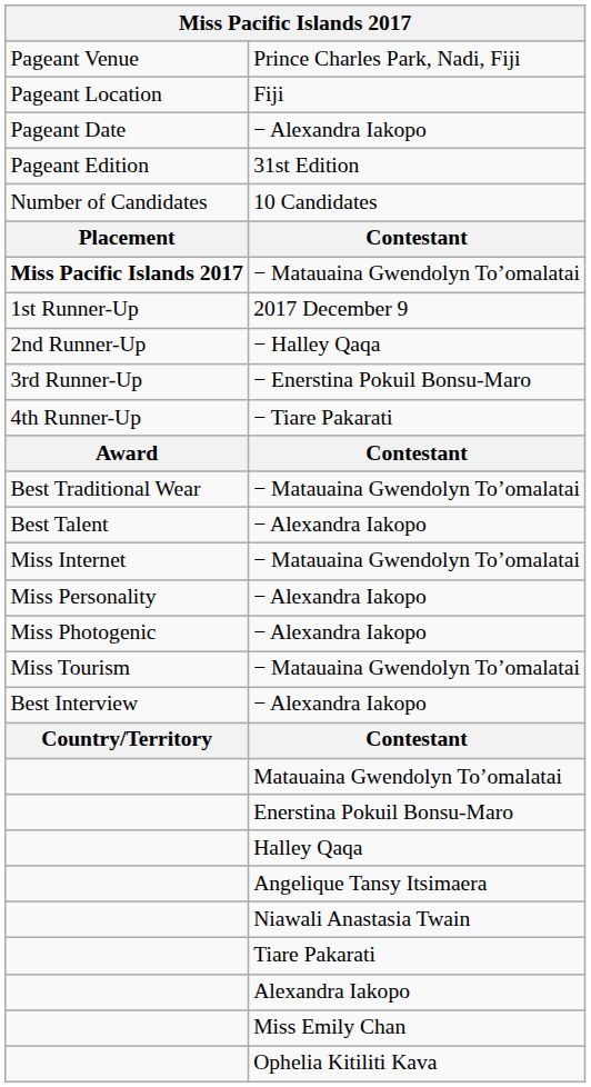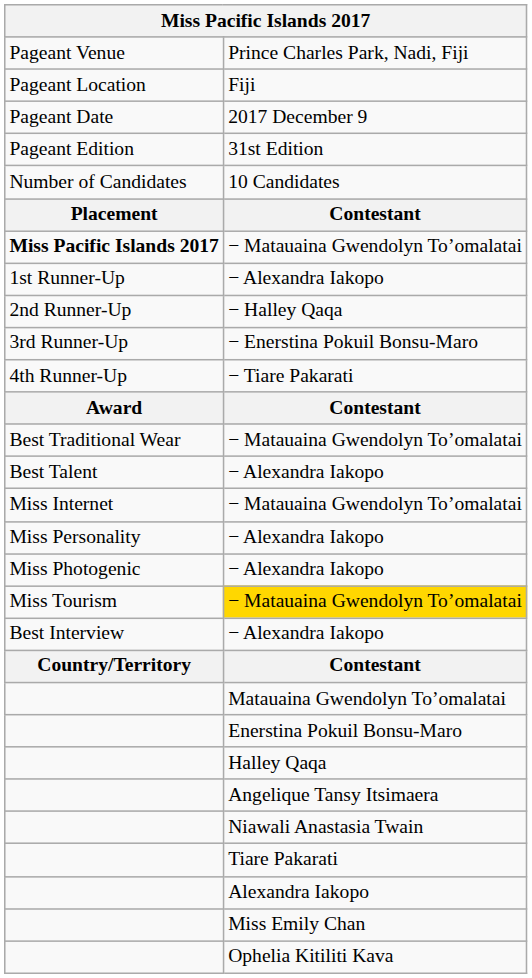row 4 | column 2: − Alexandra Iakopo -> 2017 December 9
row 9 | column 2: 2017 December 9 -> − Alexandra Iakopo
row 19 | column 2: no background -> gold background
